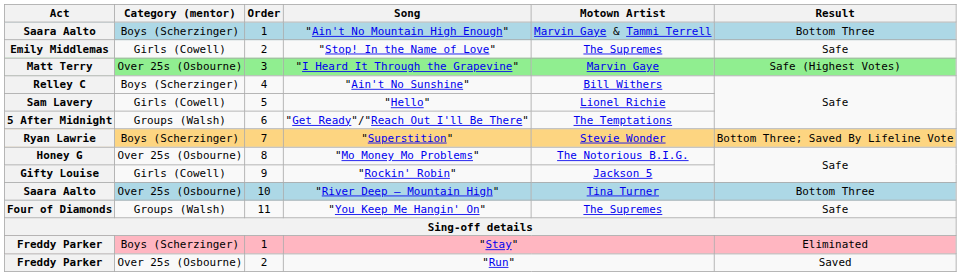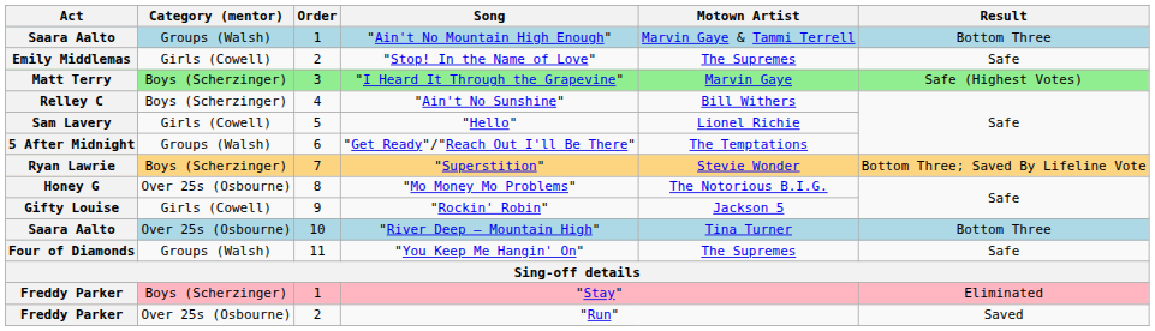"Ain't No Mountain High Enough" | Category (mentor): Boys (Scherzinger) -> Groups (Walsh)
"I Heard It Through the Grapevine" | Category (mentor): Over 25s (Osbourne) -> Boys (Scherzinger)
